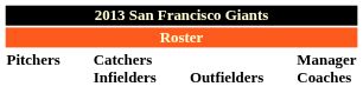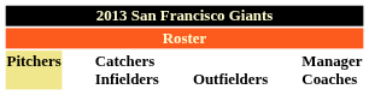Pitchers | column 1: no background -> khaki background
